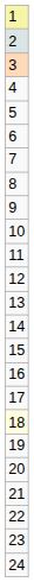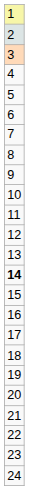row 14 | column 1: normal -> bold
row 18 | column 1: lightyellow background -> no background
